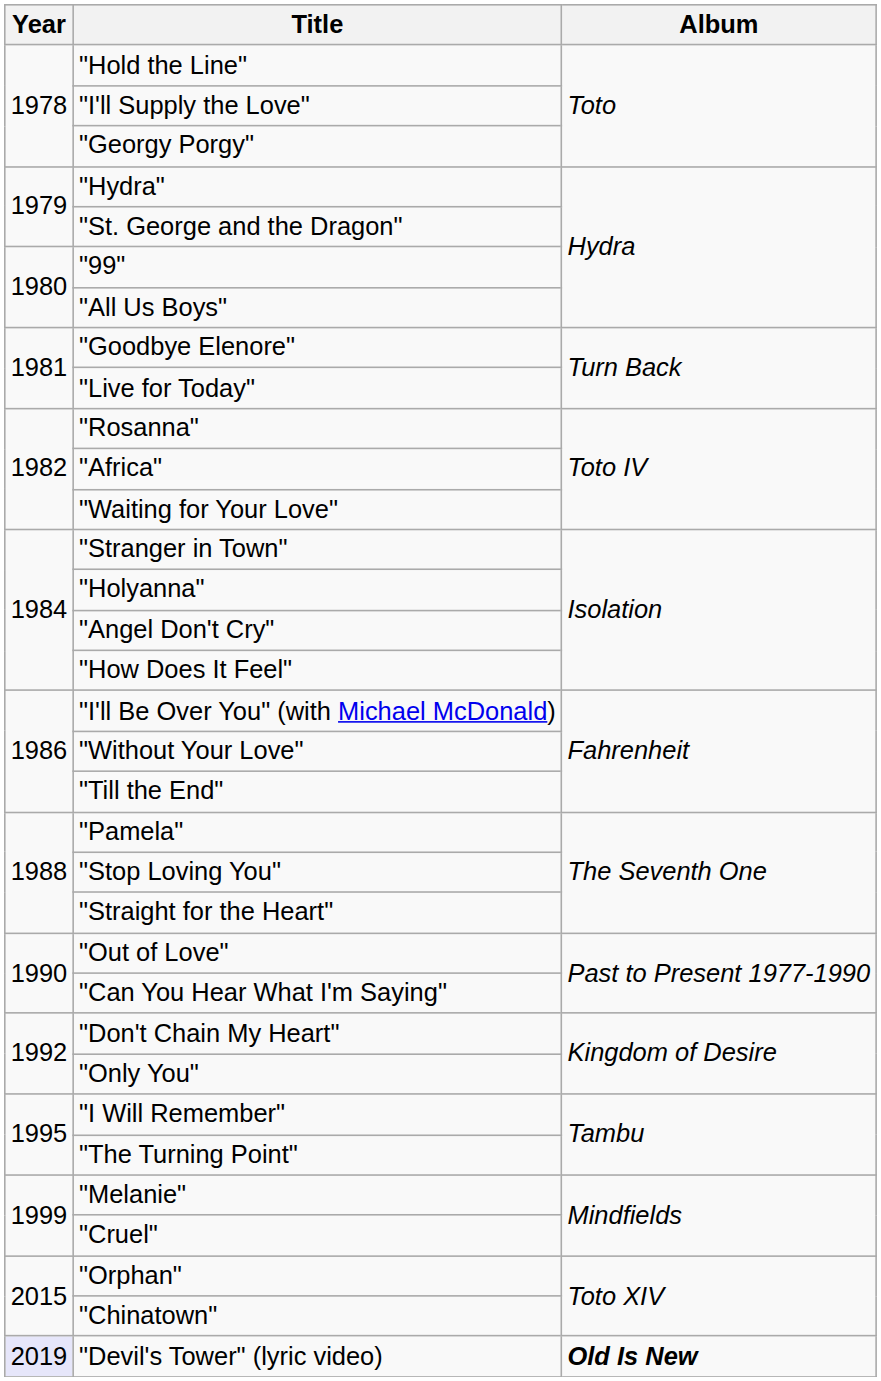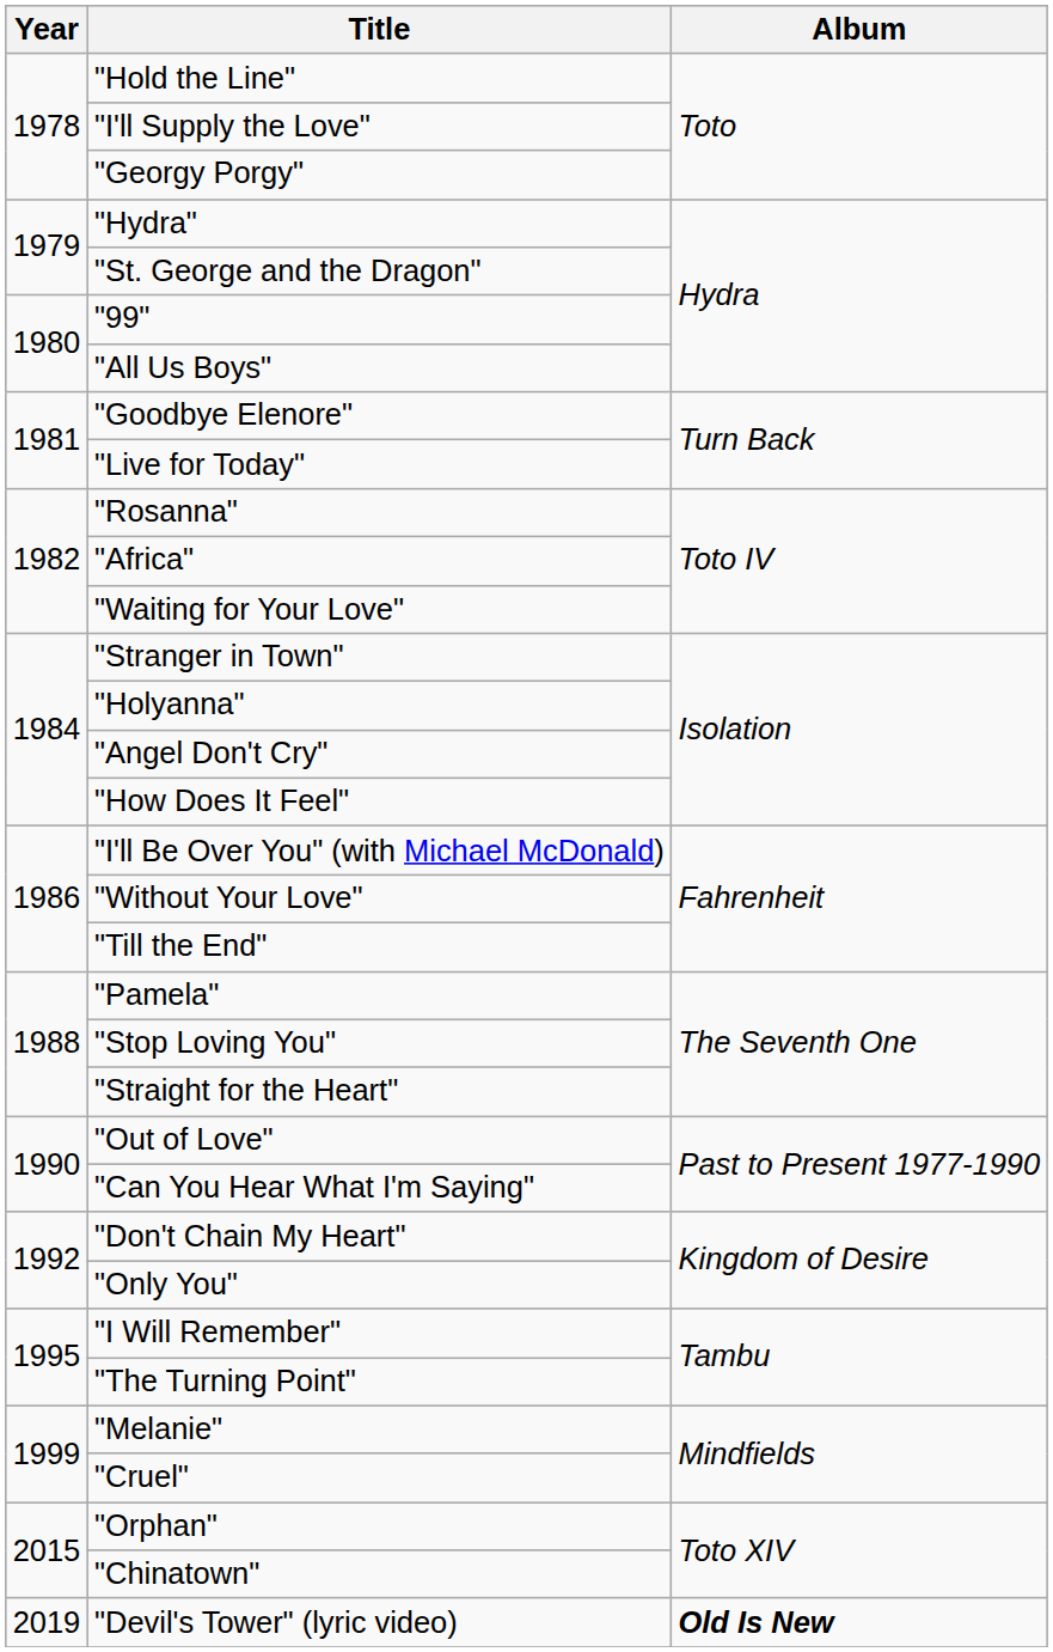"Devil's Tower" (lyric video) | Year: lavender background -> no background
